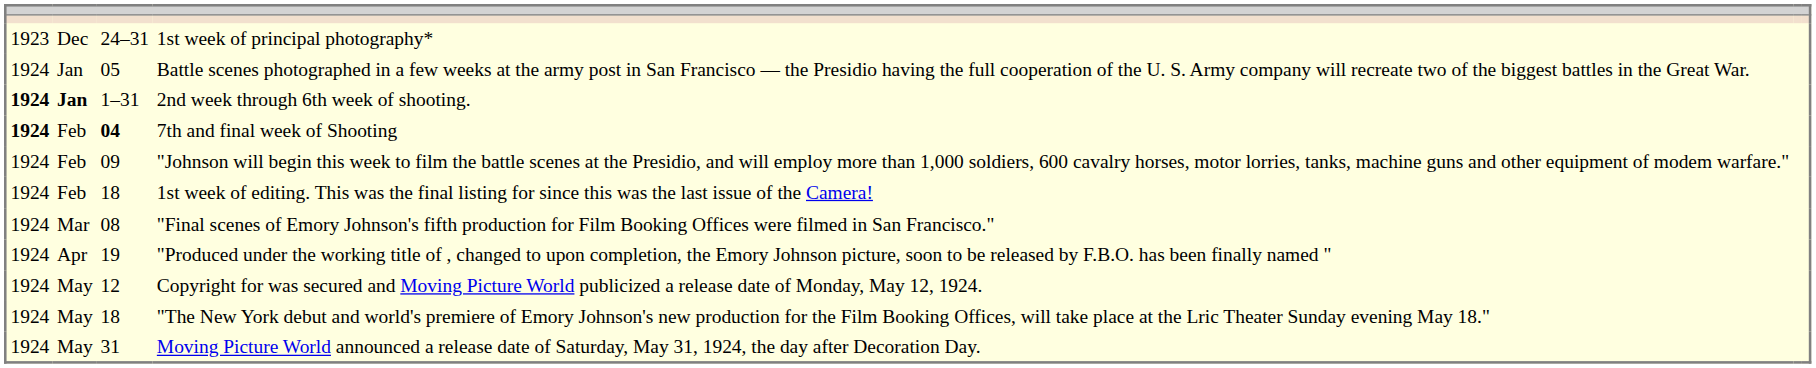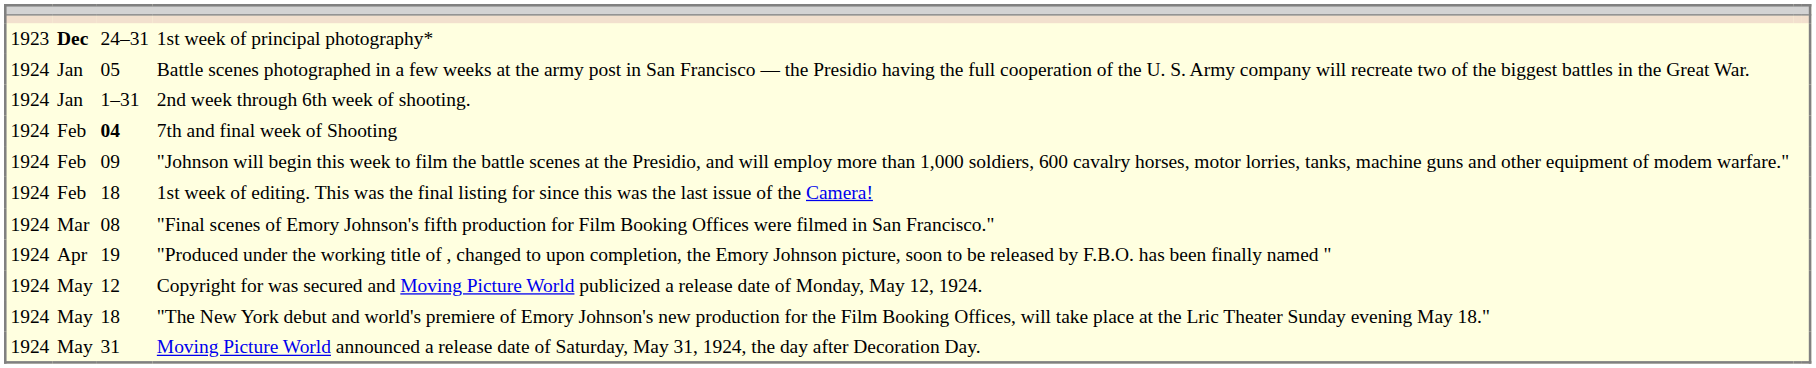1st week of principal photography* | column 2: normal -> bold
2nd week through 6th week of shooting. | column 1: bold -> normal
2nd week through 6th week of shooting. | column 2: bold -> normal
7th and final week of Shooting | column 1: bold -> normal
